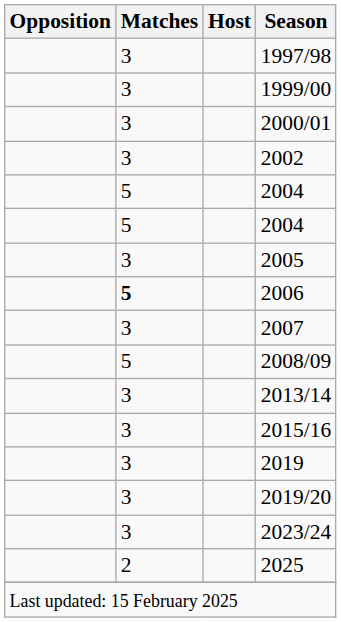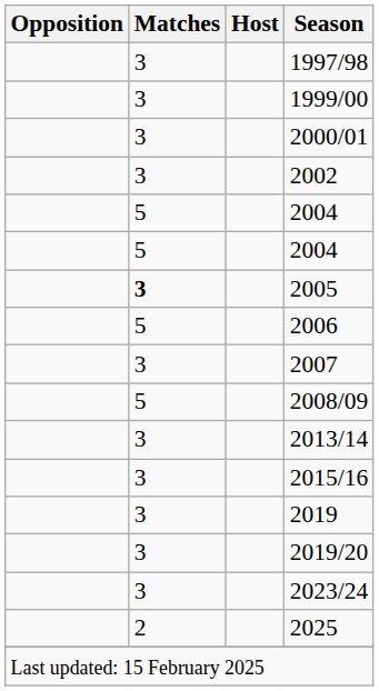2005 | Matches: normal -> bold
2006 | Matches: bold -> normal
